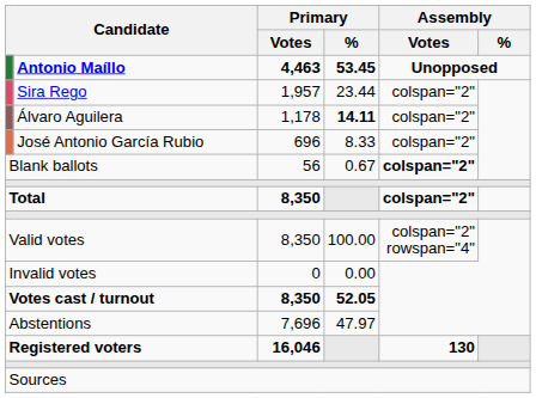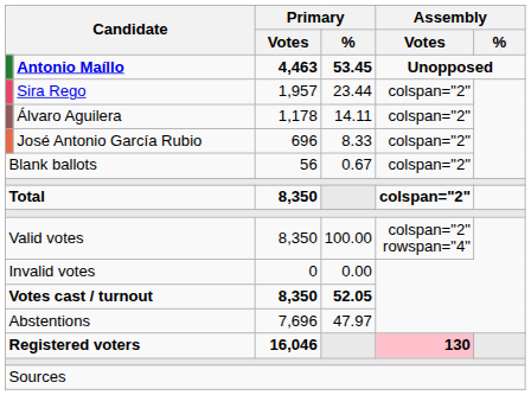Álvaro Aguilera | Primary / %: bold -> normal
Blank ballots | Assembly / Votes: bold -> normal
Registered voters | Assembly / Votes: no background -> pink background
